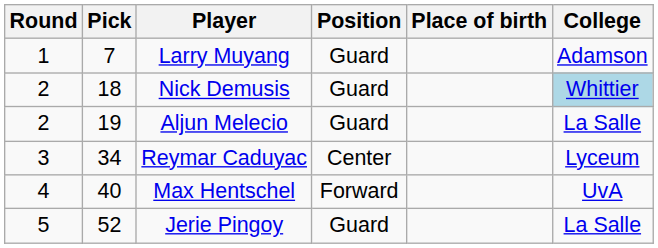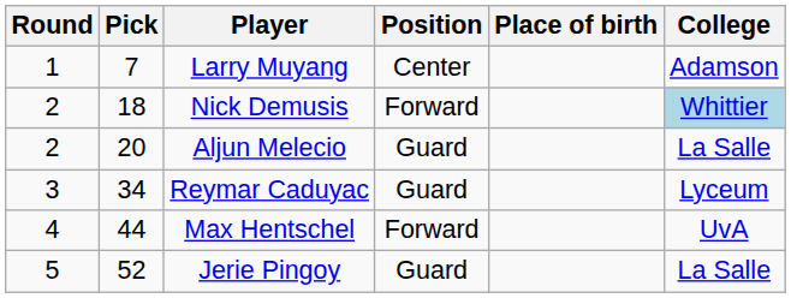Larry Muyang | Position: Guard -> Center
Nick Demusis | Position: Guard -> Forward
Aljun Melecio | Pick: 19 -> 20
Reymar Caduyac | Position: Center -> Guard
Max Hentschel | Pick: 40 -> 44
